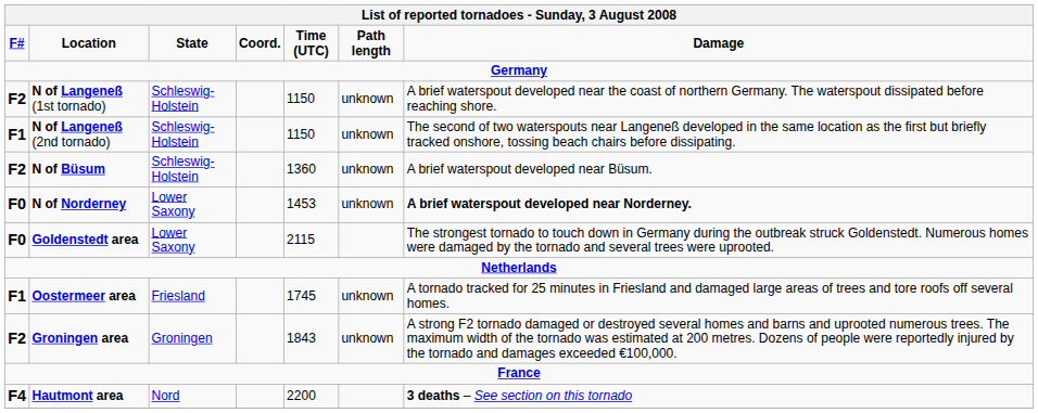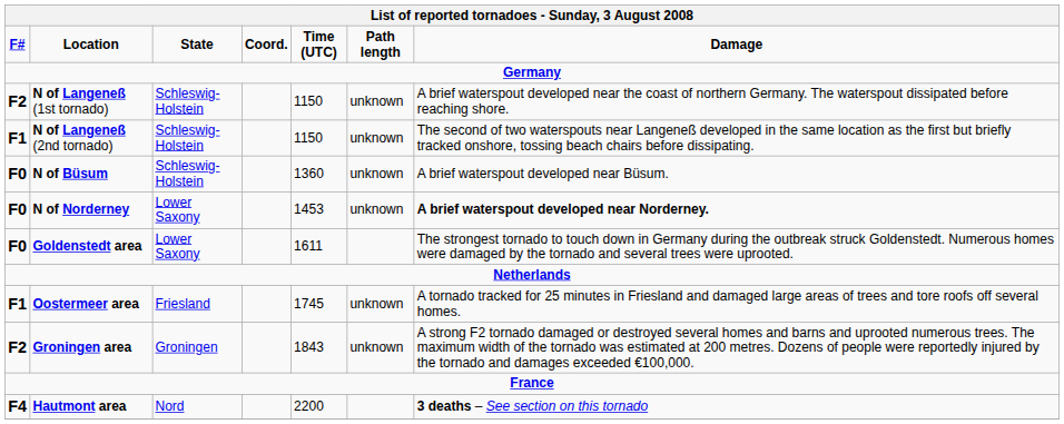N of Büsum | F#: F2 -> F0
Goldenstedt area | Time (UTC): 2115 -> 1611
